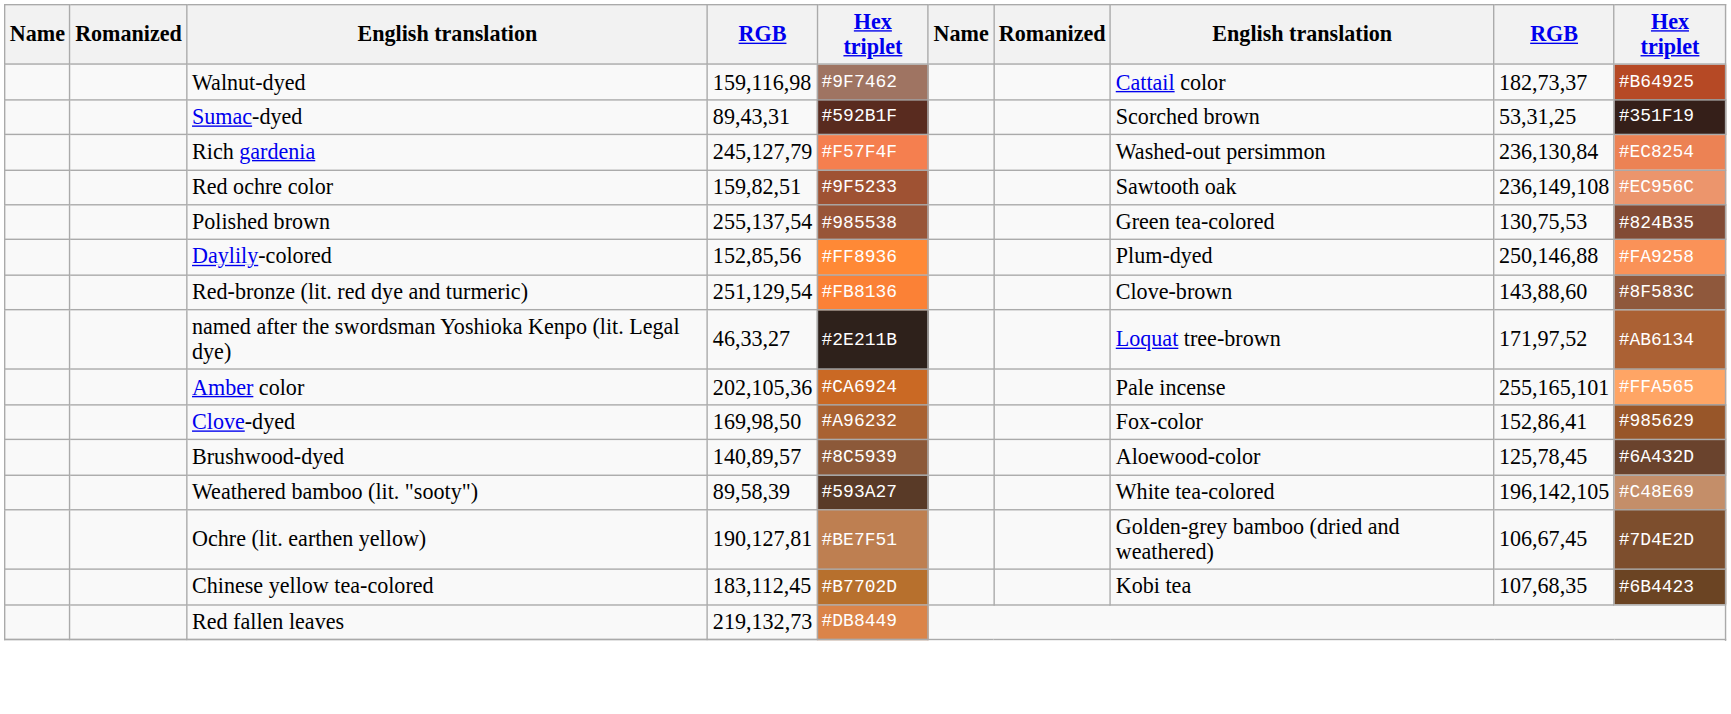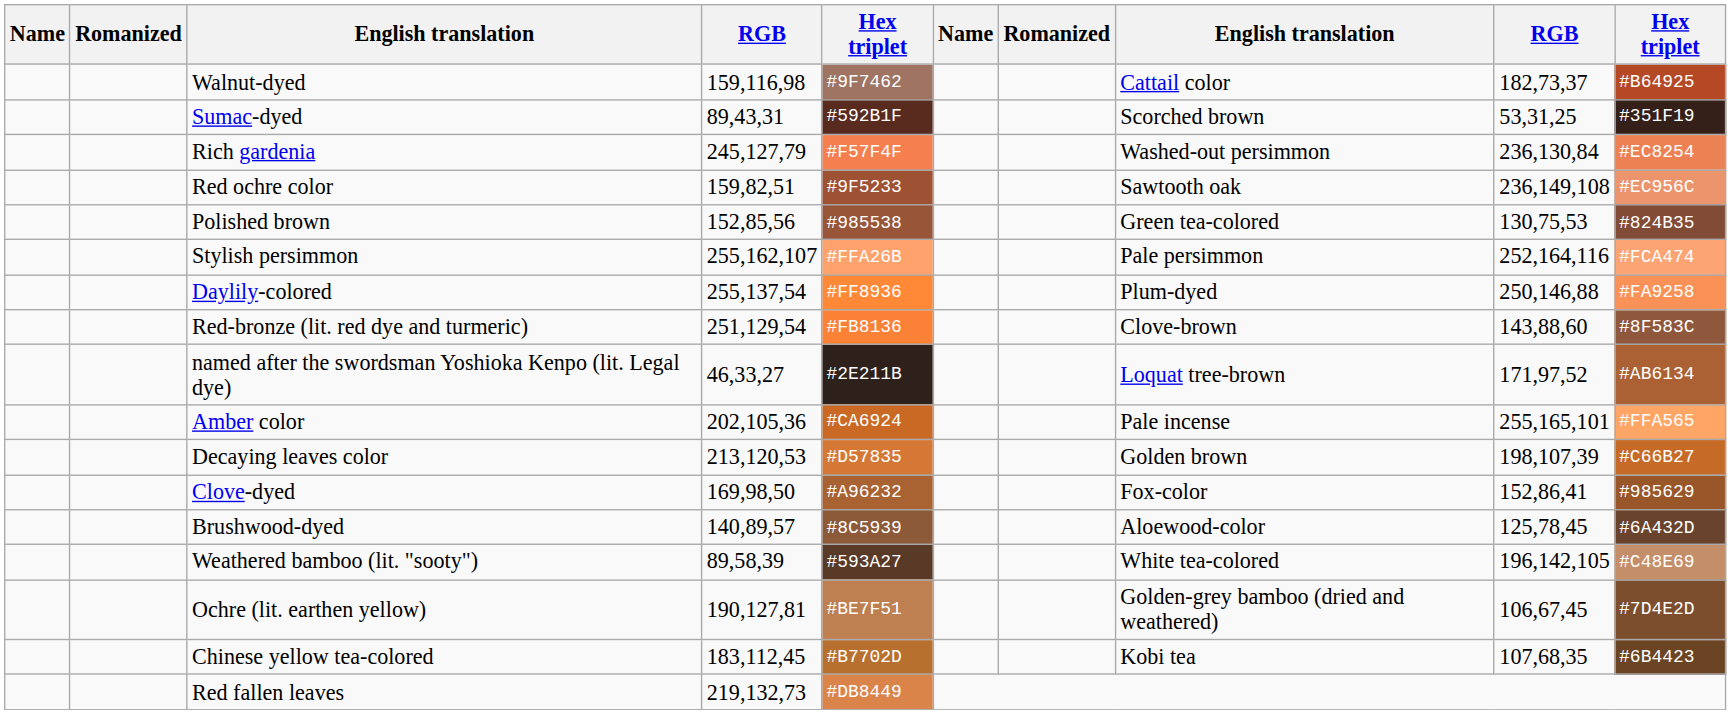Polished brown | column 4: 255,137,54 -> 152,85,56
+ row: Stylish persimmon | 255,162,107 | #FFA26B | Pale persimmon | 252,164,116 | #FCA474
Daylily-colored | column 4: 152,85,56 -> 255,137,54
+ row: Decaying leaves color | 213,120,53 | #D57835 | Golden brown | 198,107,39 | #C66B27
